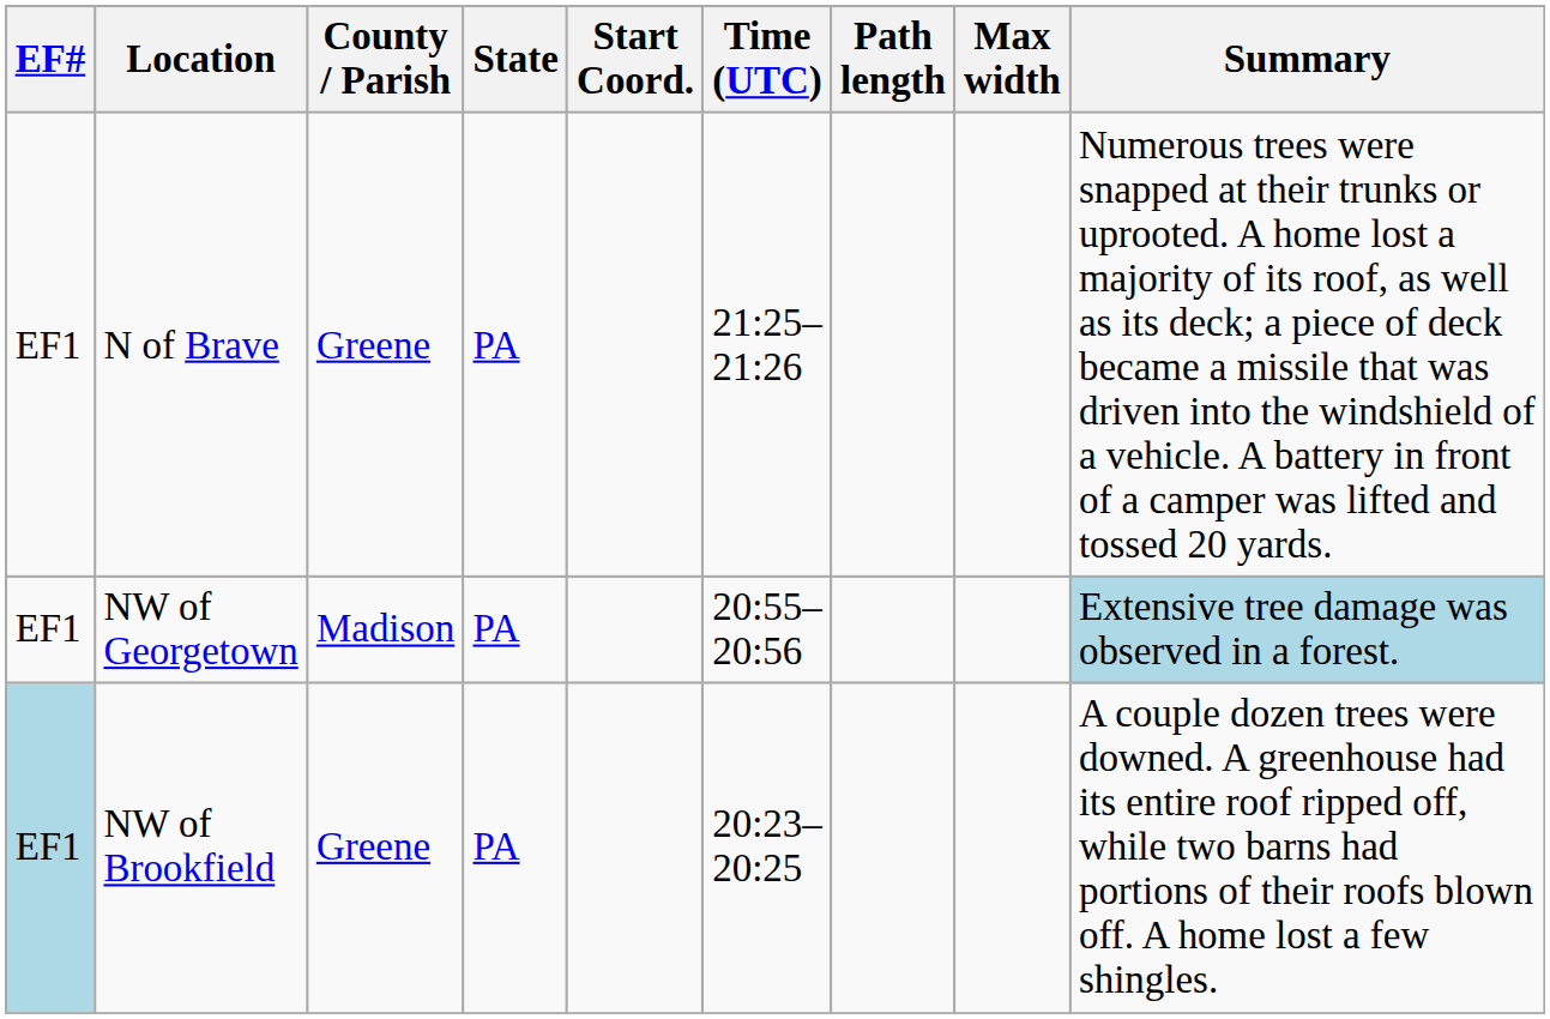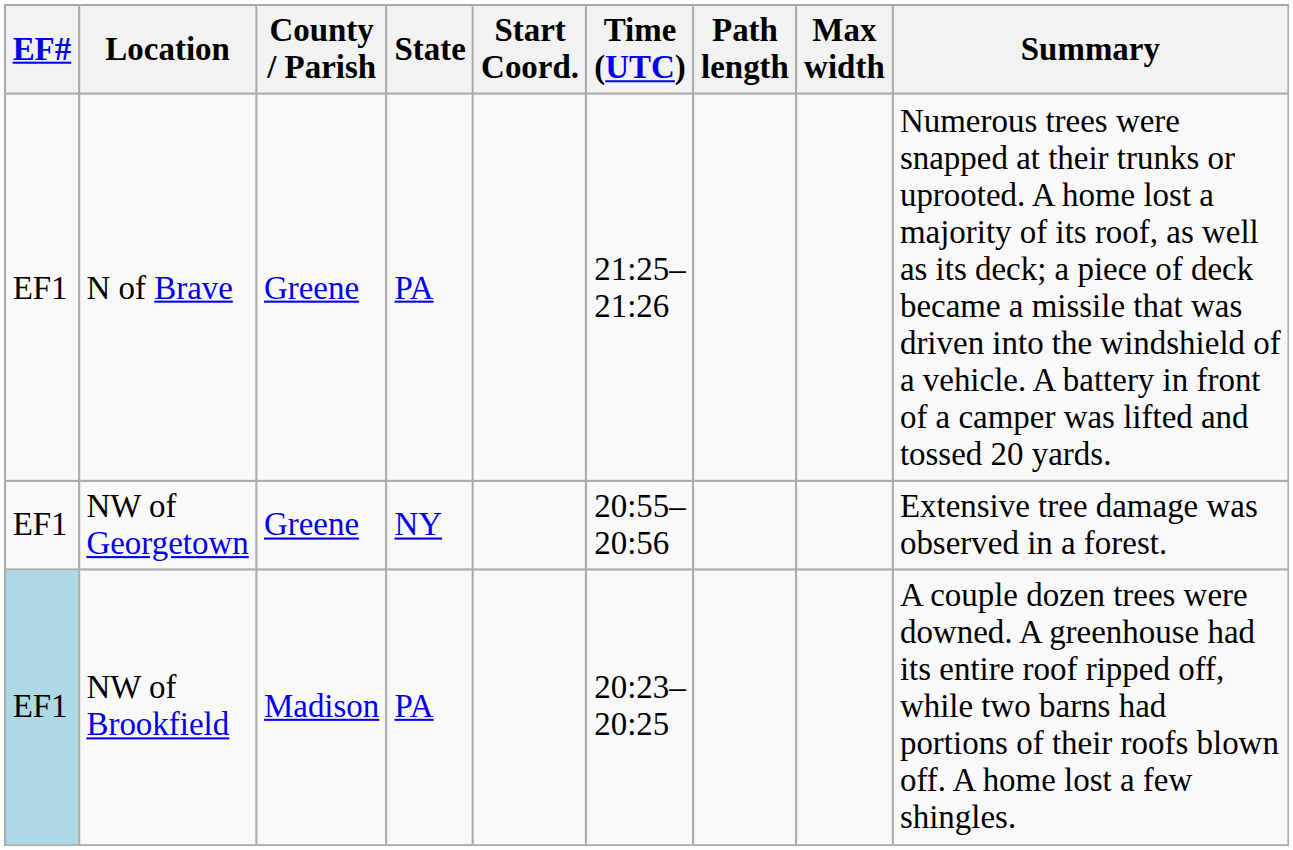NW of Georgetown | County / Parish: Madison -> Greene
NW of Georgetown | State: PA -> NY
NW of Georgetown | Summary: lightblue background -> no background
NW of Brookfield | County / Parish: Greene -> Madison
